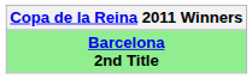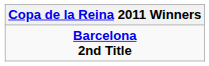row 2 | column 1: lightgreen background -> no background
